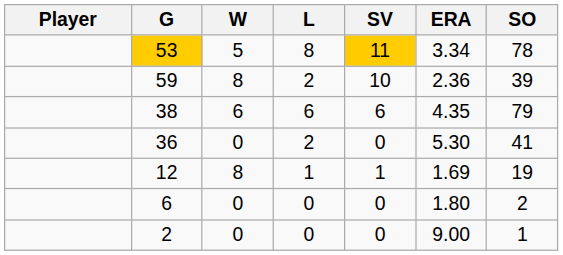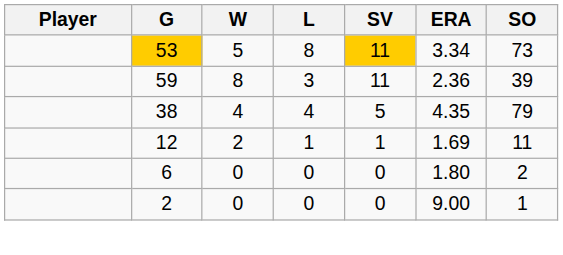53 | SO: 78 -> 73
59 | L: 2 -> 3
59 | SV: 10 -> 11
38 | W: 6 -> 4
38 | L: 6 -> 4
38 | SV: 6 -> 5
- row: 36 | 0 | 2 | 0 | 5.30 | 41
12 | W: 8 -> 2
12 | SO: 19 -> 11
